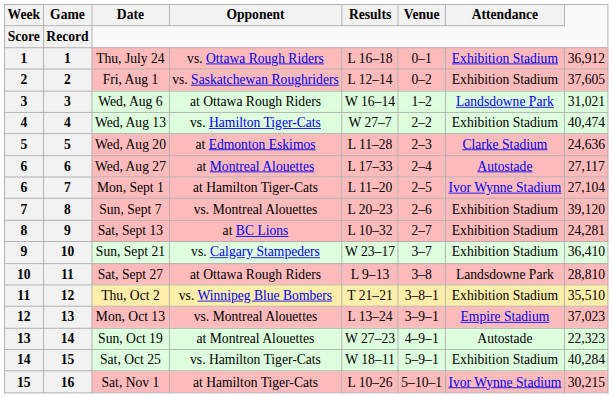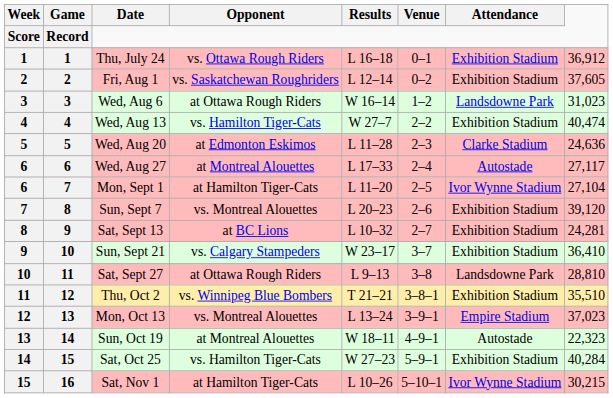Wed, Aug 6 | column 8: 31,021 -> 31,023
Sun, Oct 19 | Results: W 27–23 -> W 18–11
Sat, Oct 25 | Results: W 18–11 -> W 27–23
